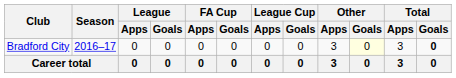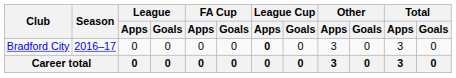Bradford City | League Cup / Apps: normal -> bold
Bradford City | Other / Goals: lightyellow background -> no background
Bradford City | Total / Goals: bold -> normal
